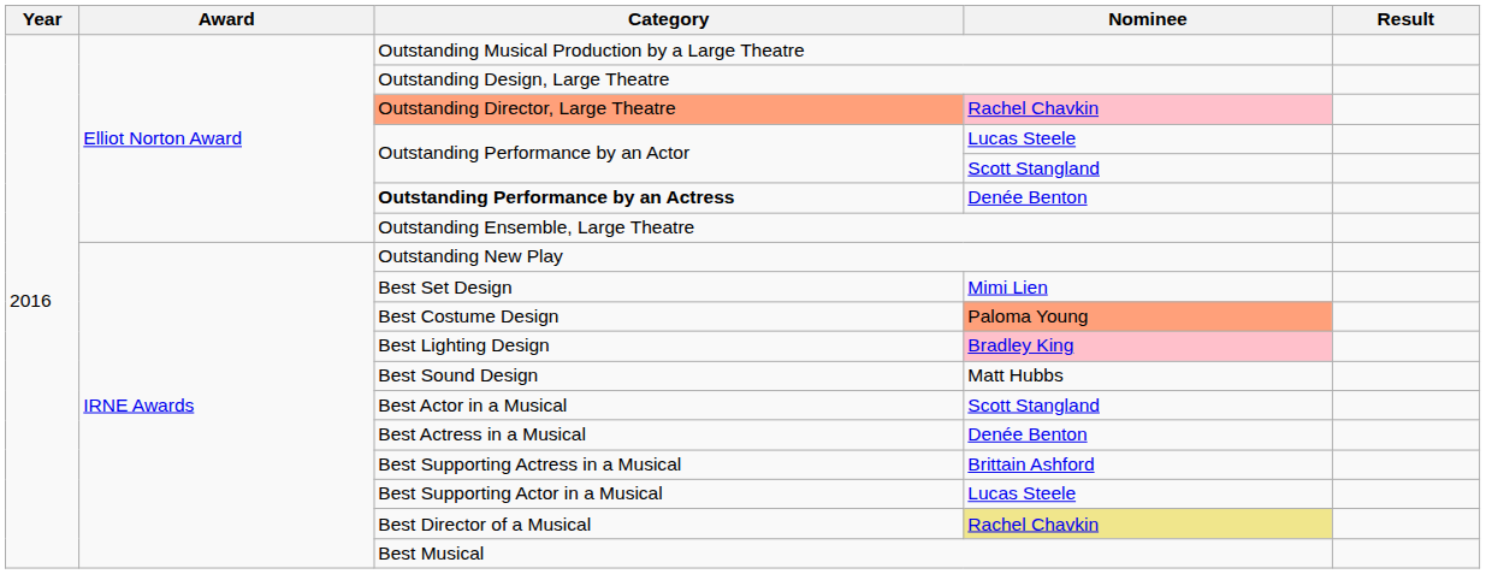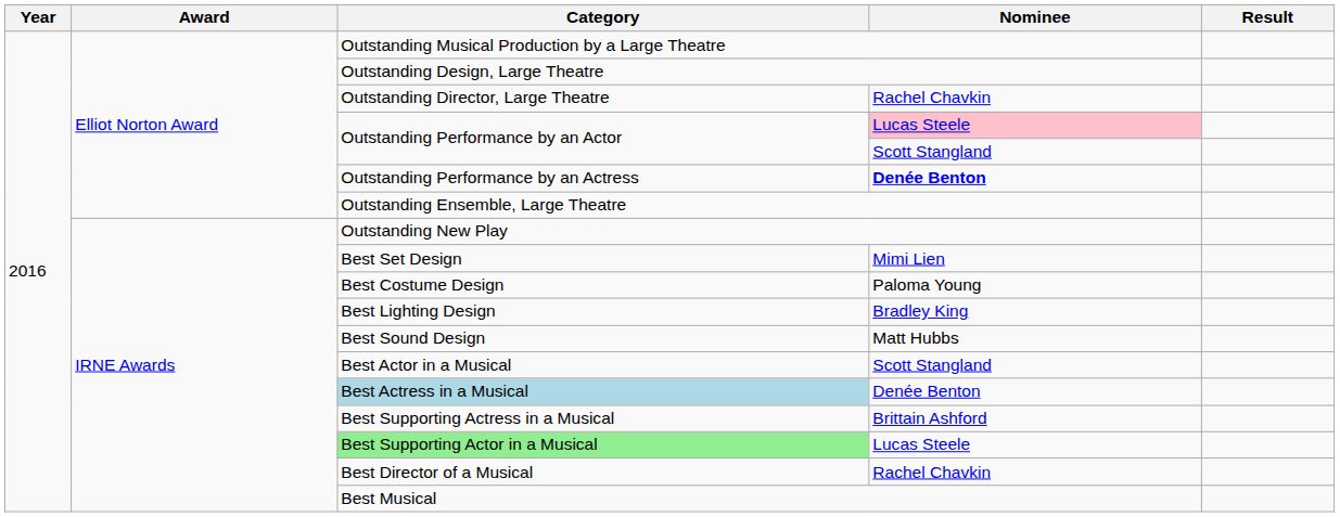Outstanding Director, Large Theatre | Category: lightsalmon background -> no background
Outstanding Director, Large Theatre | Nominee: pink background -> no background
Outstanding Performance by an Actor / Lucas Steele | Nominee: no background -> pink background
Outstanding Performance by an Actress | Category: bold -> normal
Outstanding Performance by an Actress | Nominee: normal -> bold
Best Costume Design | Nominee: lightsalmon background -> no background
Best Lighting Design | Nominee: pink background -> no background
Best Actress in a Musical | Category: no background -> lightblue background
Best Supporting Actor in a Musical | Category: no background -> lightgreen background
Best Director of a Musical | Nominee: khaki background -> no background
